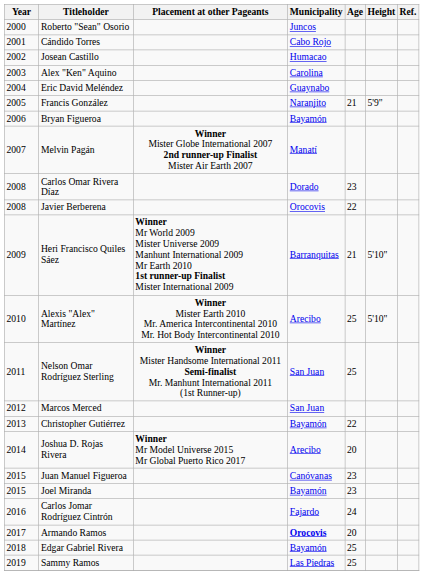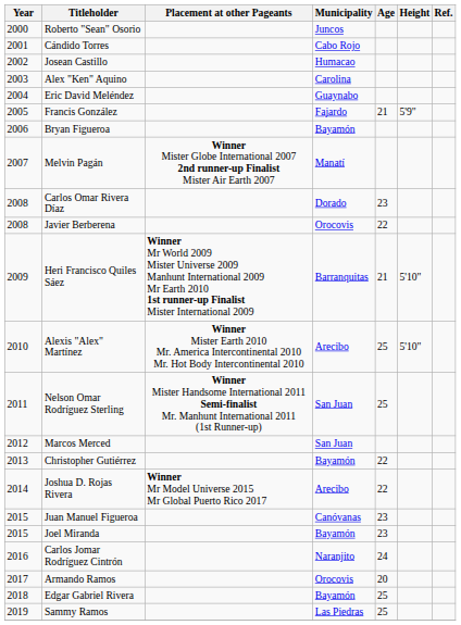Francis González | Municipality: Naranjito -> Fajardo
Joshua D. Rojas Rivera | Age: 20 -> 22
Carlos Jomar Rodríguez Cintrón | Municipality: Fajardo -> Naranjito
Armando Ramos | Municipality: bold -> normal
